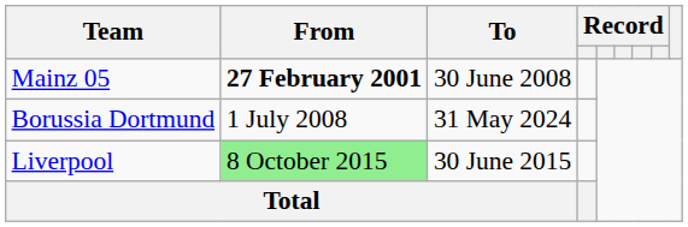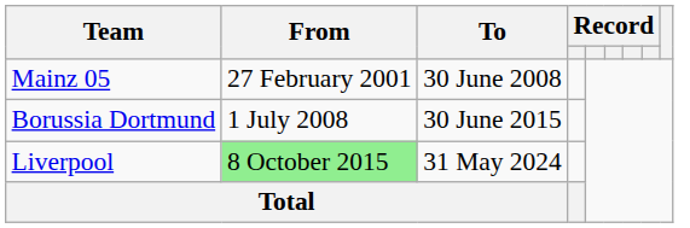Mainz 05 | From: bold -> normal
Borussia Dortmund | To: 31 May 2024 -> 30 June 2015
Liverpool | To: 30 June 2015 -> 31 May 2024
